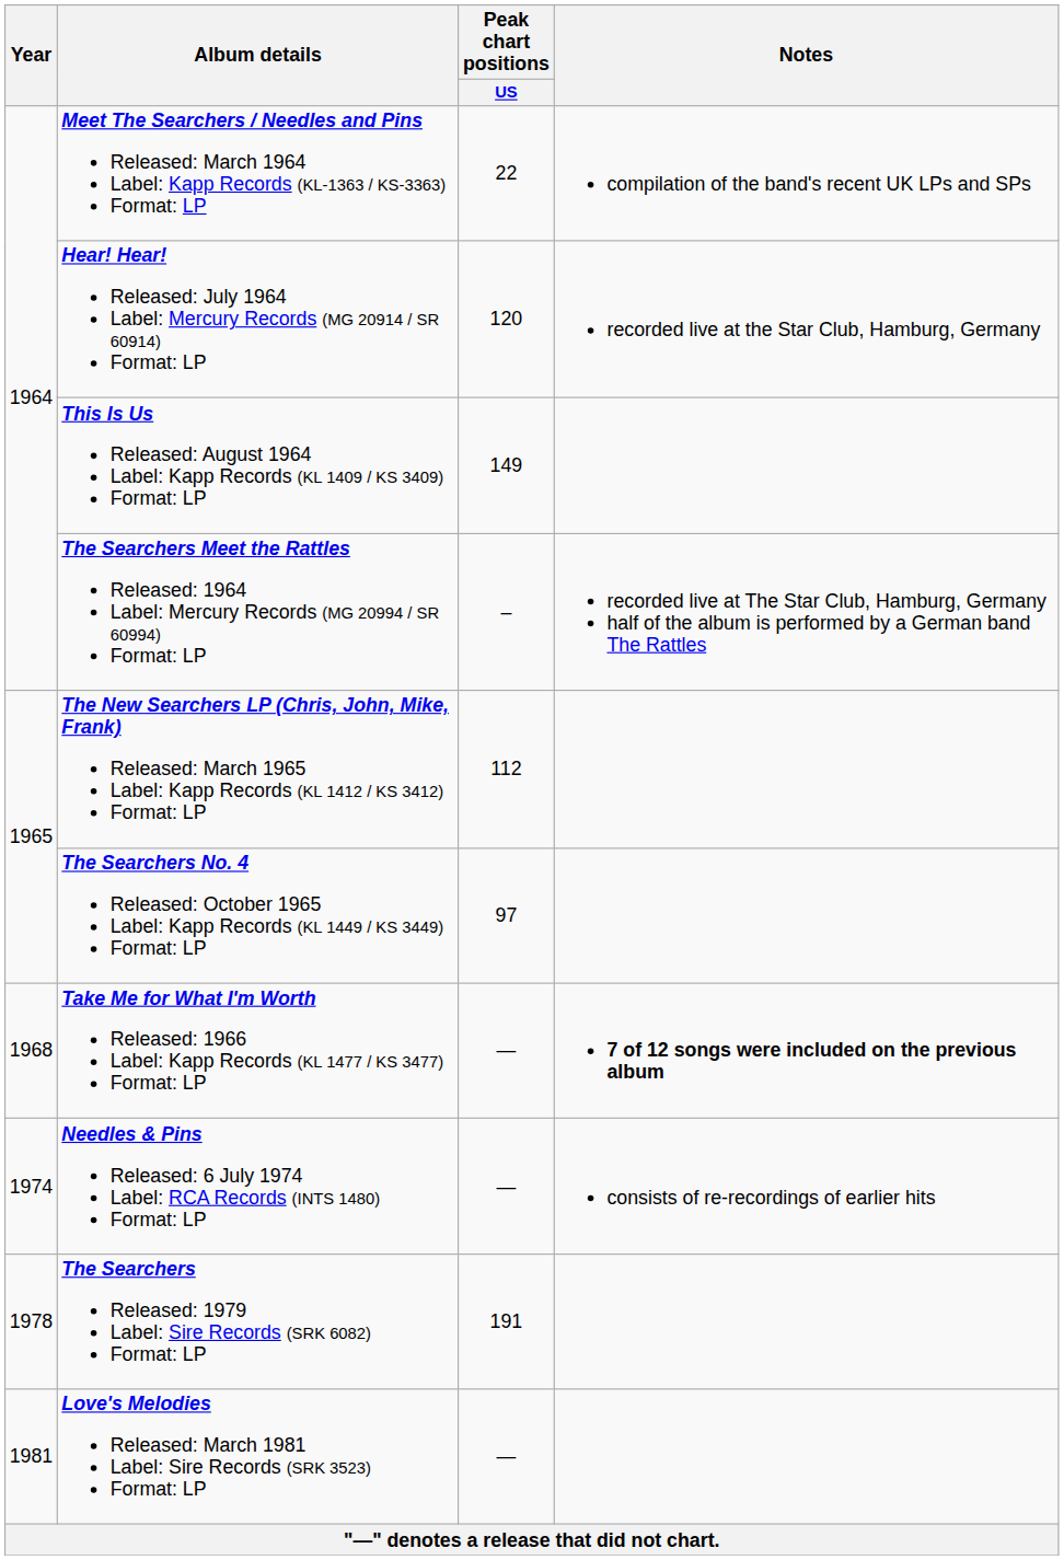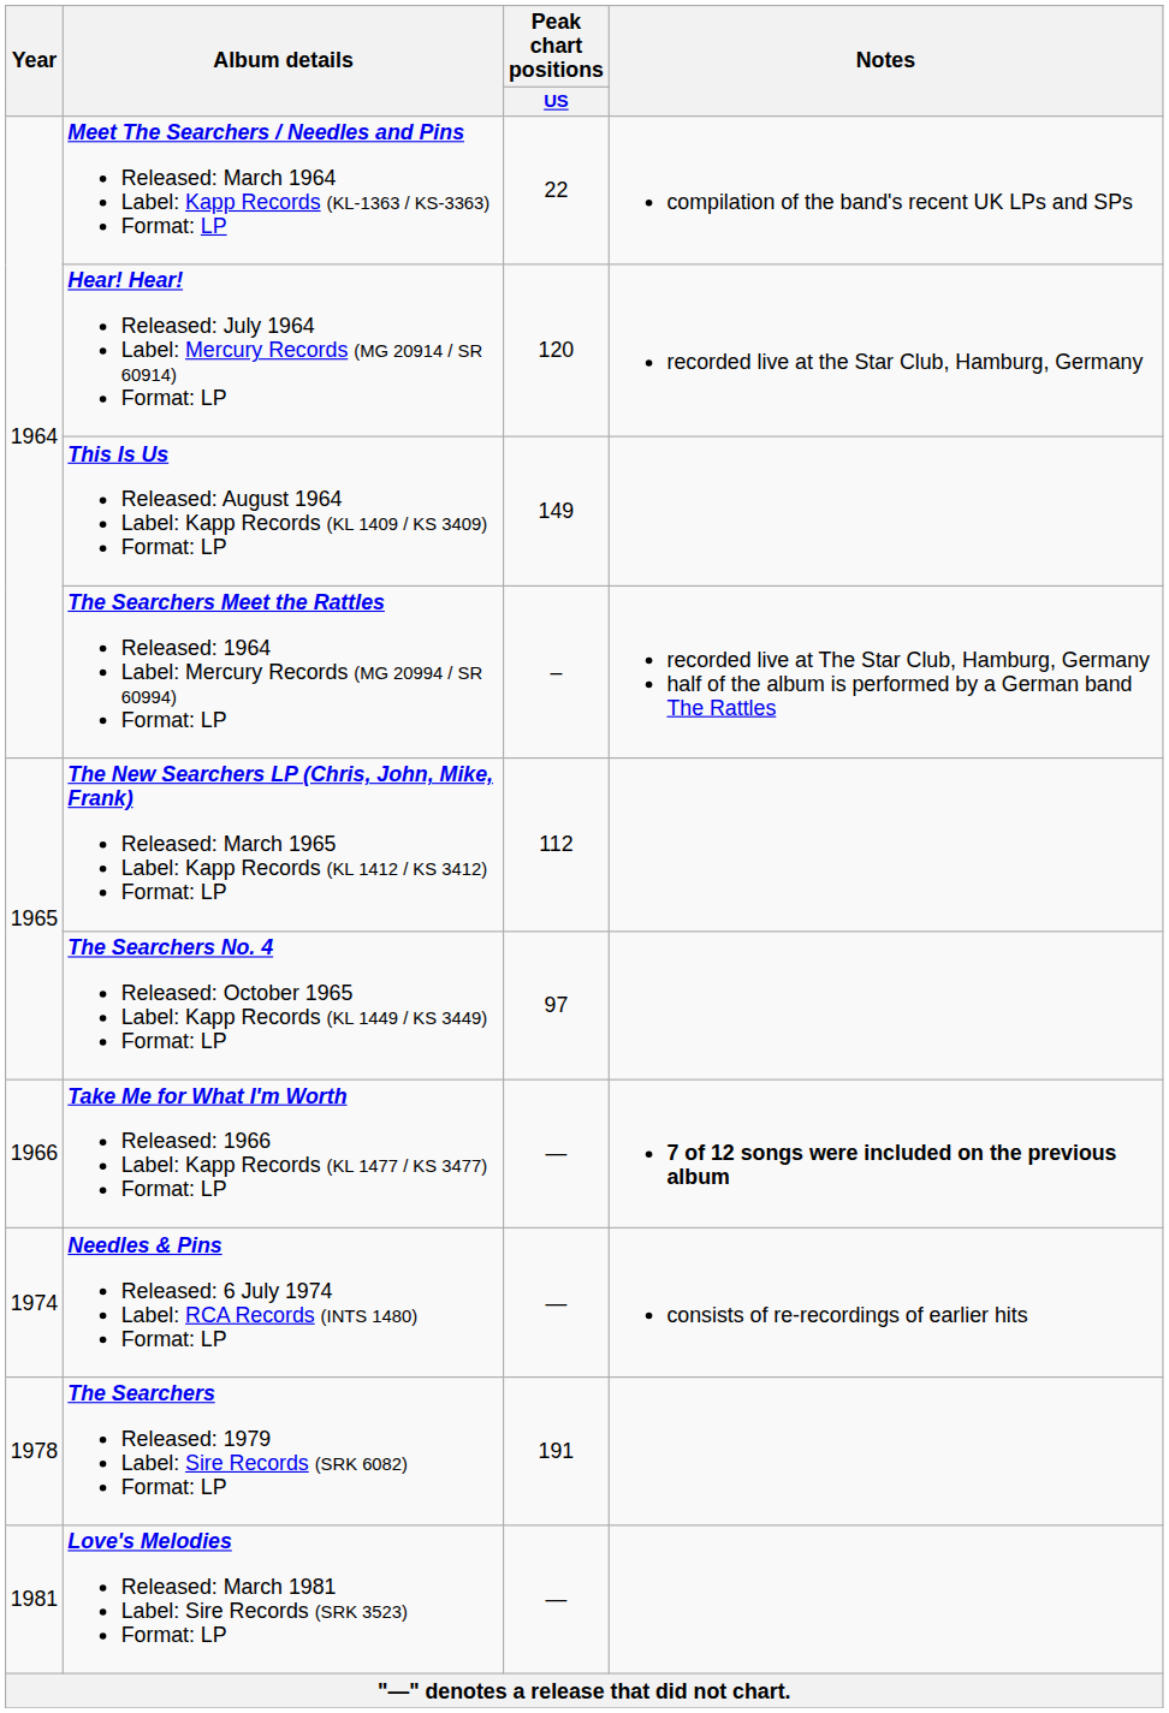row 9 | Year: 1968 -> 1966
